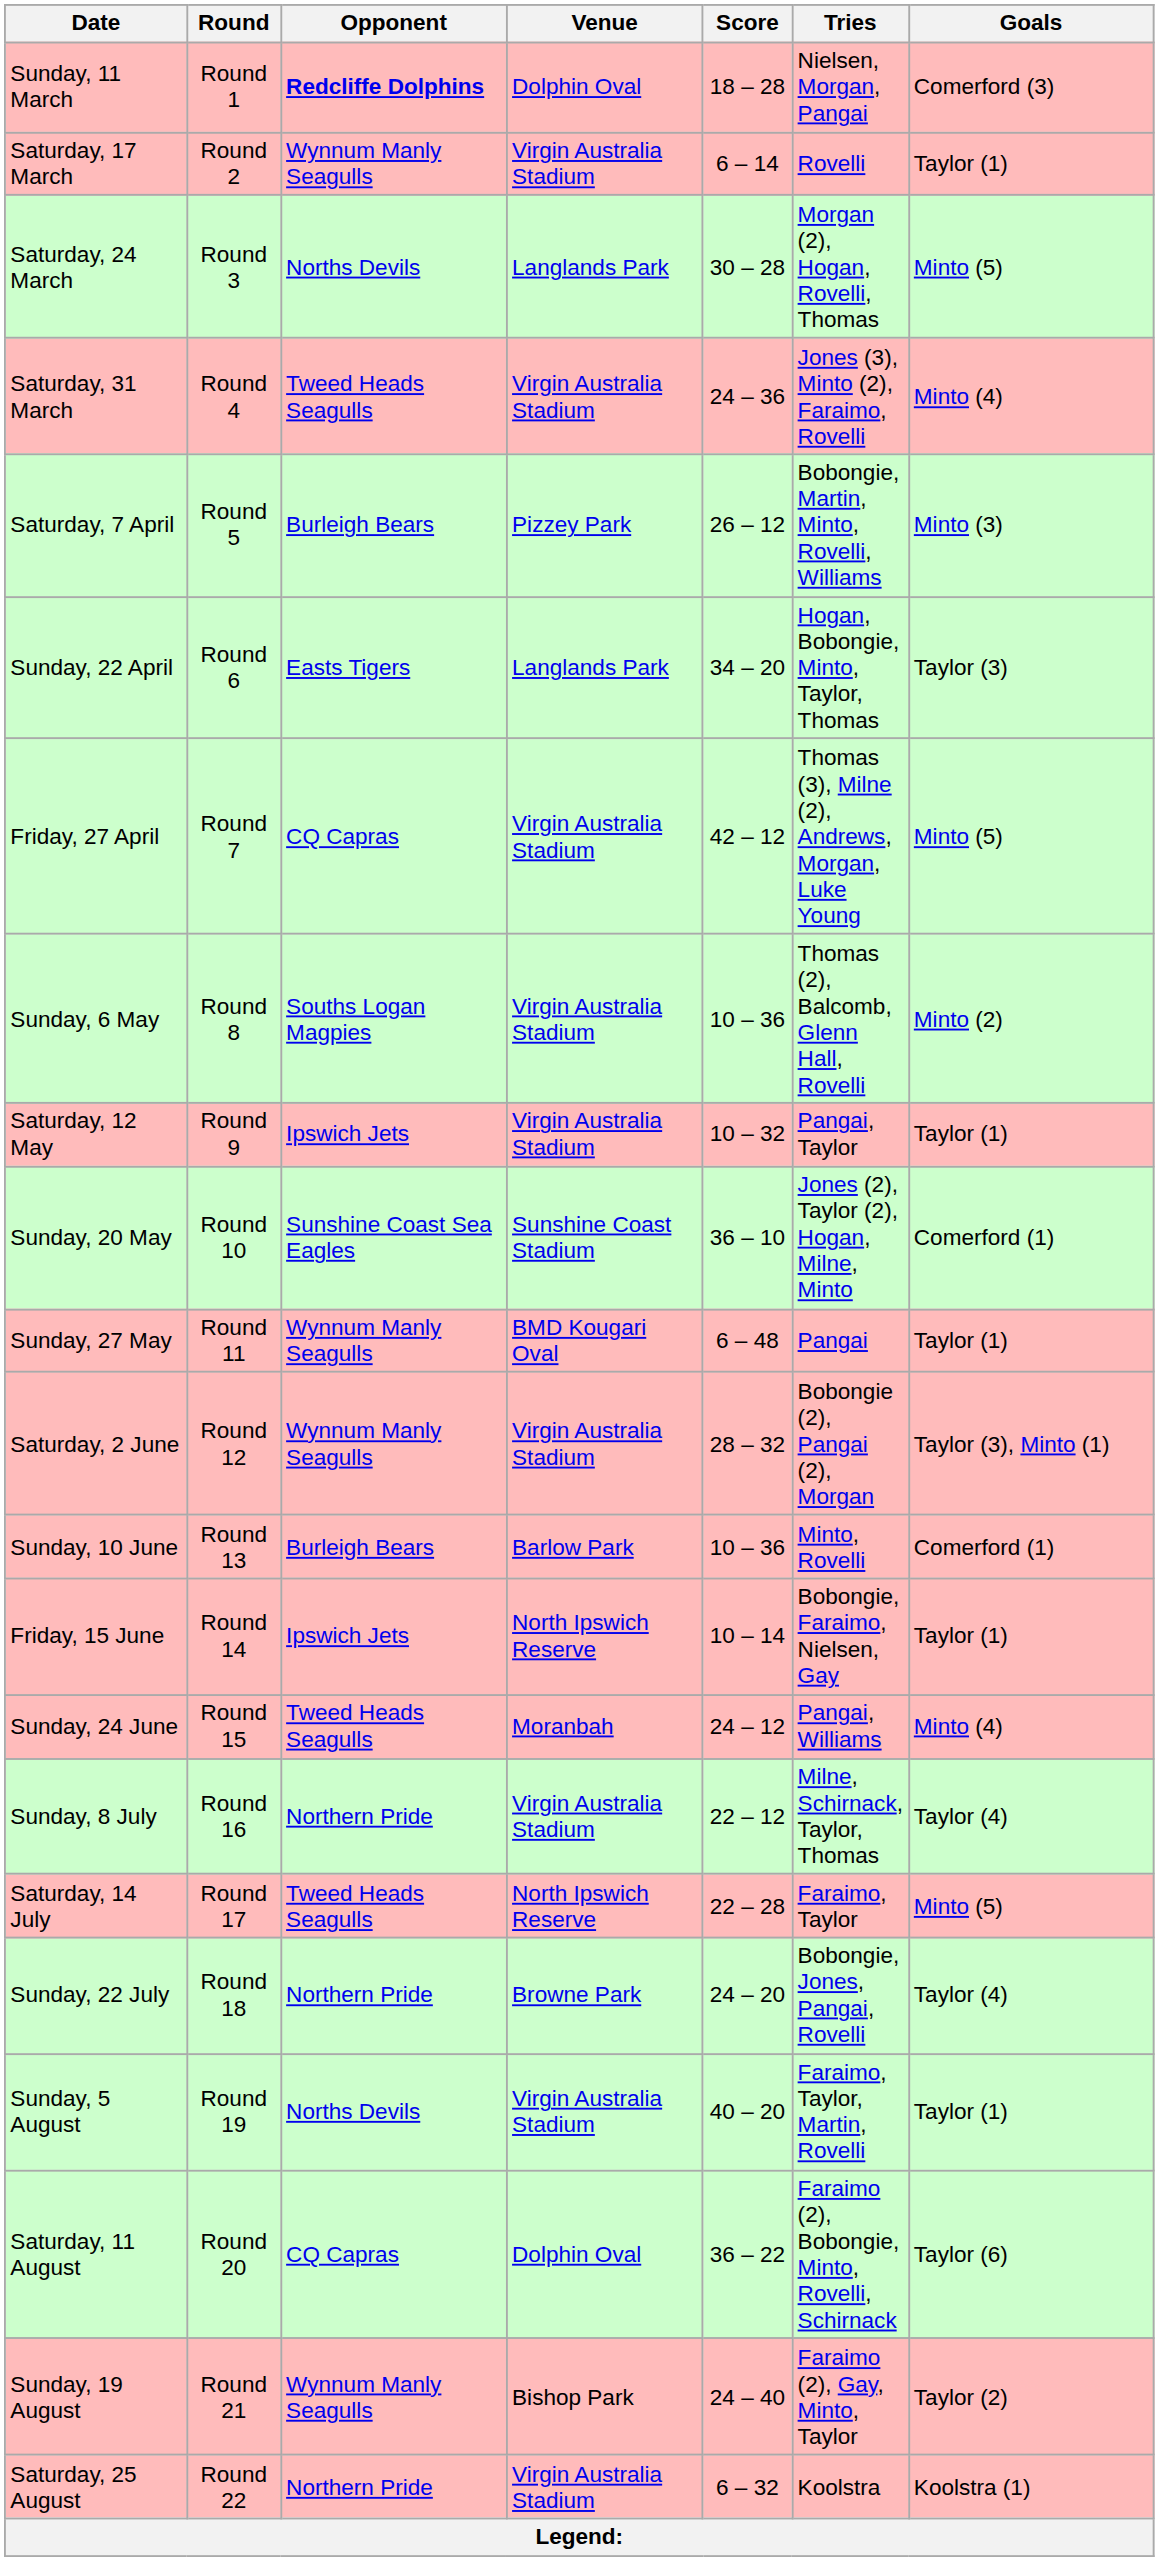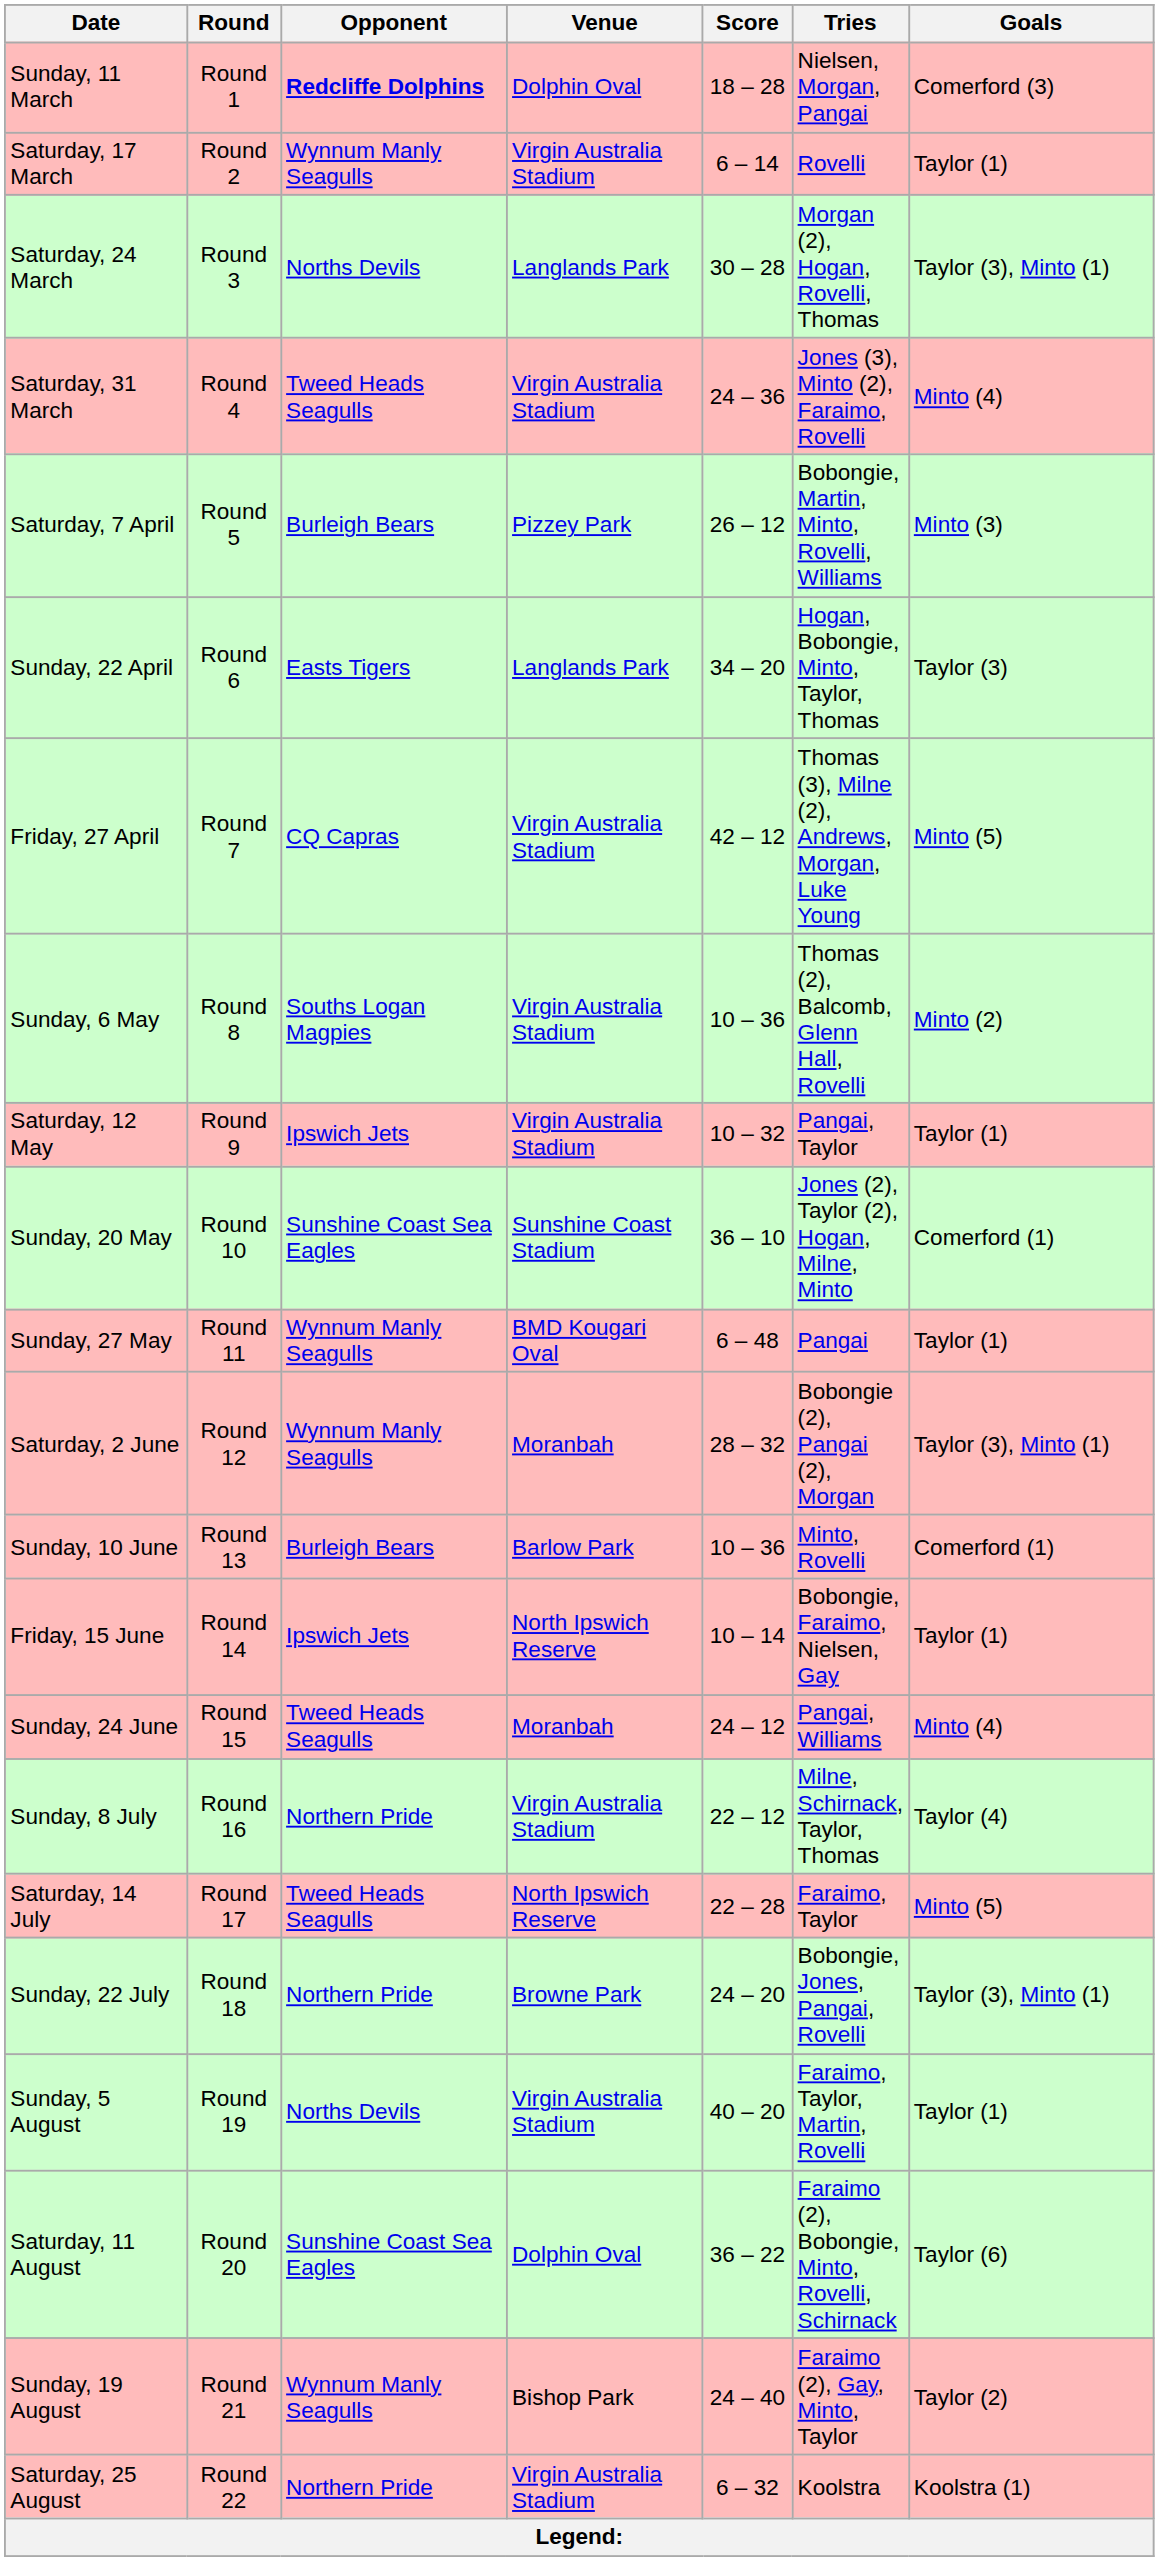Saturday, 24 March | Goals: Minto (5) -> Taylor (3), Minto (1)
Saturday, 2 June | Venue: Virgin Australia Stadium -> Moranbah
Sunday, 22 July | Goals: Taylor (4) -> Taylor (3), Minto (1)
Saturday, 11 August | Opponent: CQ Capras -> Sunshine Coast Sea Eagles
